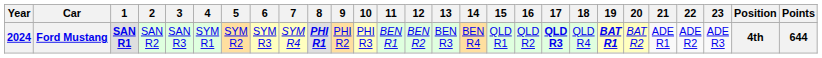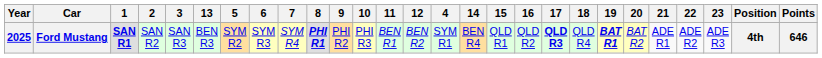columns swapped: 4 <-> 13
Ford Mustang | Year: 2024 -> 2025
Ford Mustang | Points: 644 -> 646
